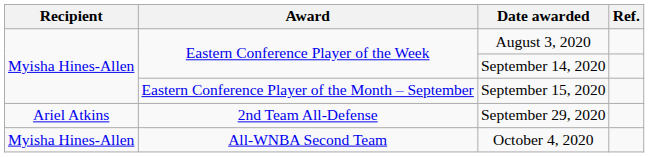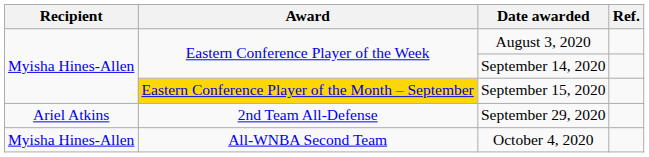September 15, 2020 | Award: no background -> gold background
